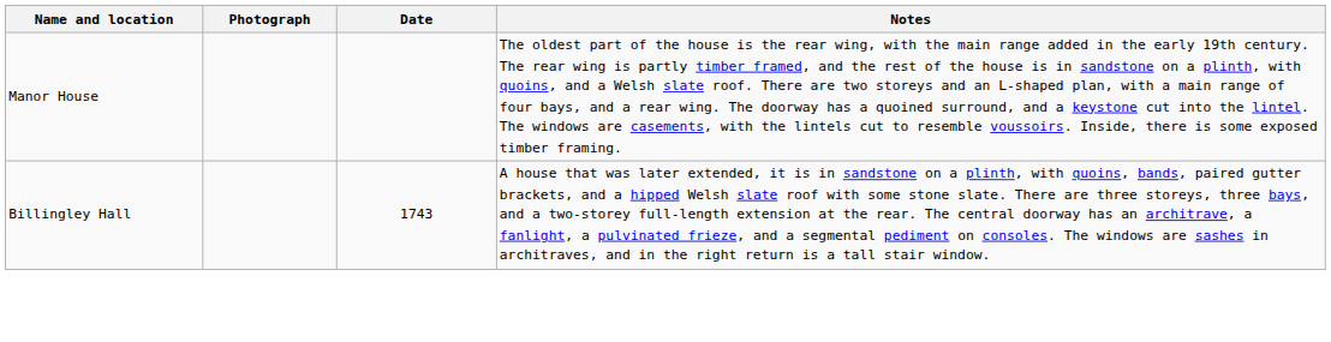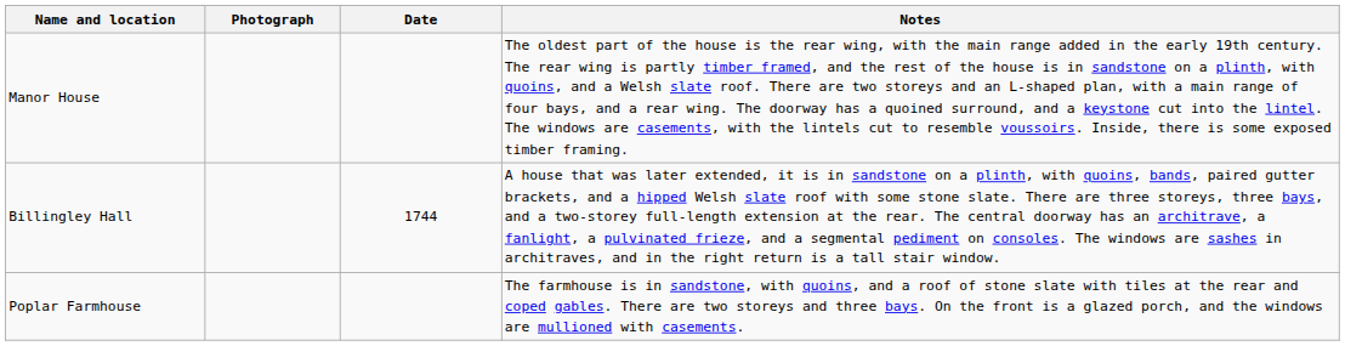Billingley Hall | Date: 1743 -> 1744
+ row: Poplar Farmhouse | The farmhouse is in sandstone, with quoins, and a roof of stone slate with tiles at the rear and coped gables. There are two storeys and three bays. On the front is a glazed porch, and the windows are mullioned with casements.
